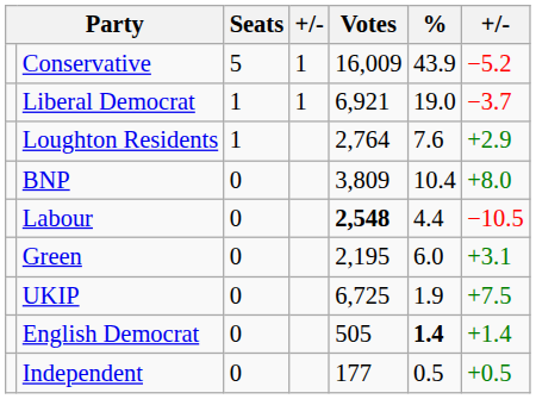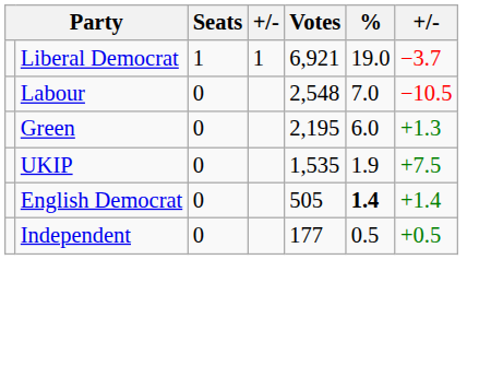- row: Conservative | 5 | 1 | 16,009 | 43.9 | −5.2
- row: Loughton Residents | 1 | 2,764 | 7.6 | +2.9
- row: BNP | 0 | 3,809 | 10.4 | +8.0
Labour | Votes: bold -> normal
Labour | %: 4.4 -> 7.0
Green | column 7: +3.1 -> +1.3
UKIP | Votes: 6,725 -> 1,535
